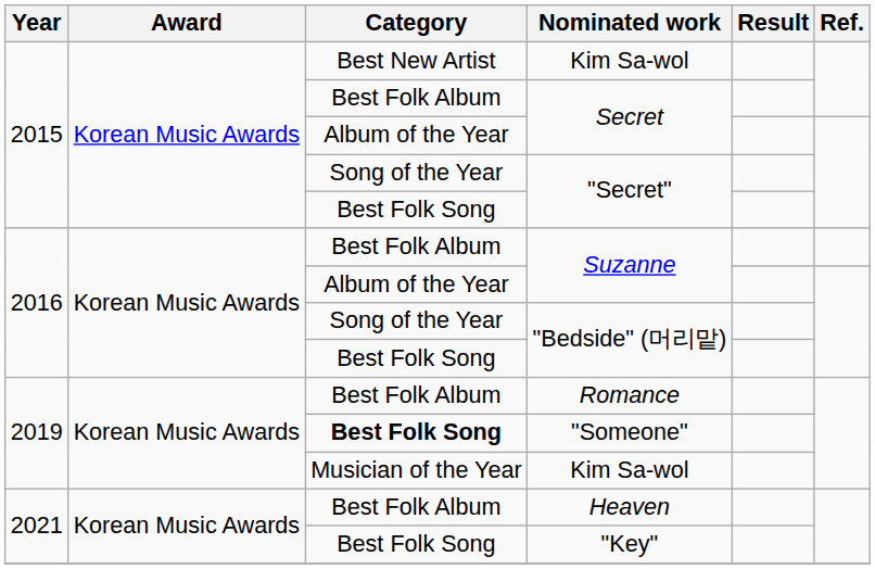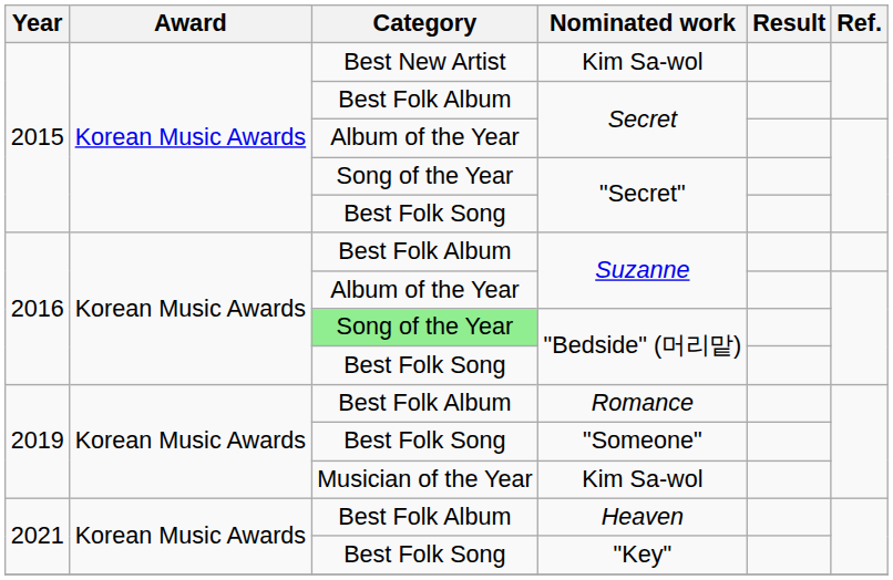Song of the Year / "Bedside" (머리맡) | Category: no background -> lightgreen background
"Someone" | Category: bold -> normal
